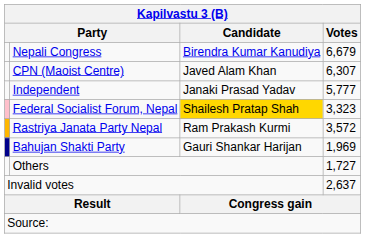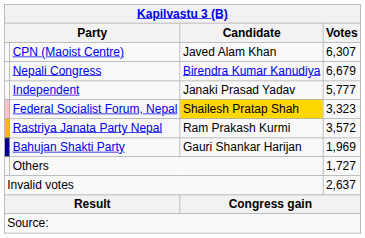rows swapped: Nepali Congress <-> CPN (Maoist Centre)
